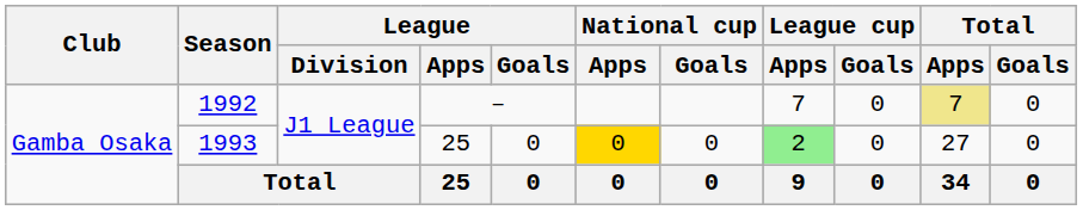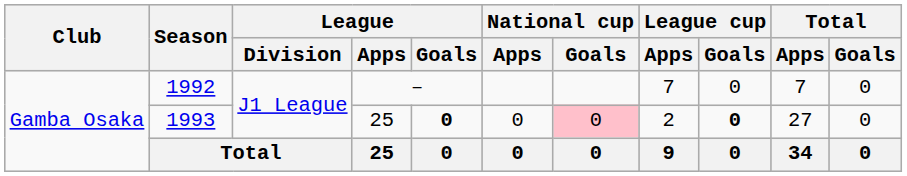1992 | Total / Apps: khaki background -> no background
1993 | League / Goals: normal -> bold
1993 | National cup / Apps: gold background -> no background
1993 | National cup / Goals: no background -> pink background
1993 | League cup / Apps: lightgreen background -> no background
1993 | League cup / Goals: normal -> bold
